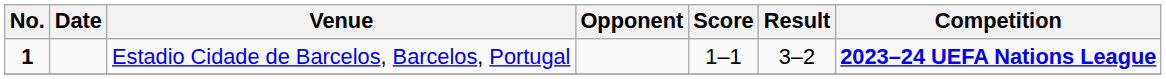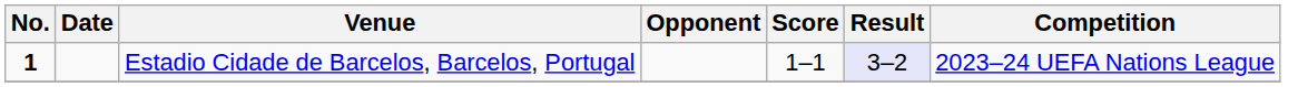Estadio Cidade de Barcelos, Barcelos, Portugal | Result: no background -> lavender background
Estadio Cidade de Barcelos, Barcelos, Portugal | Competition: bold -> normal
